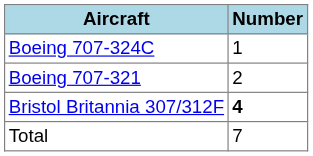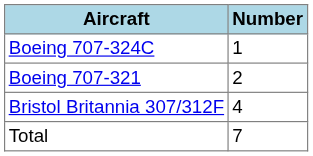Bristol Britannia 307/312F | Number: bold -> normal
